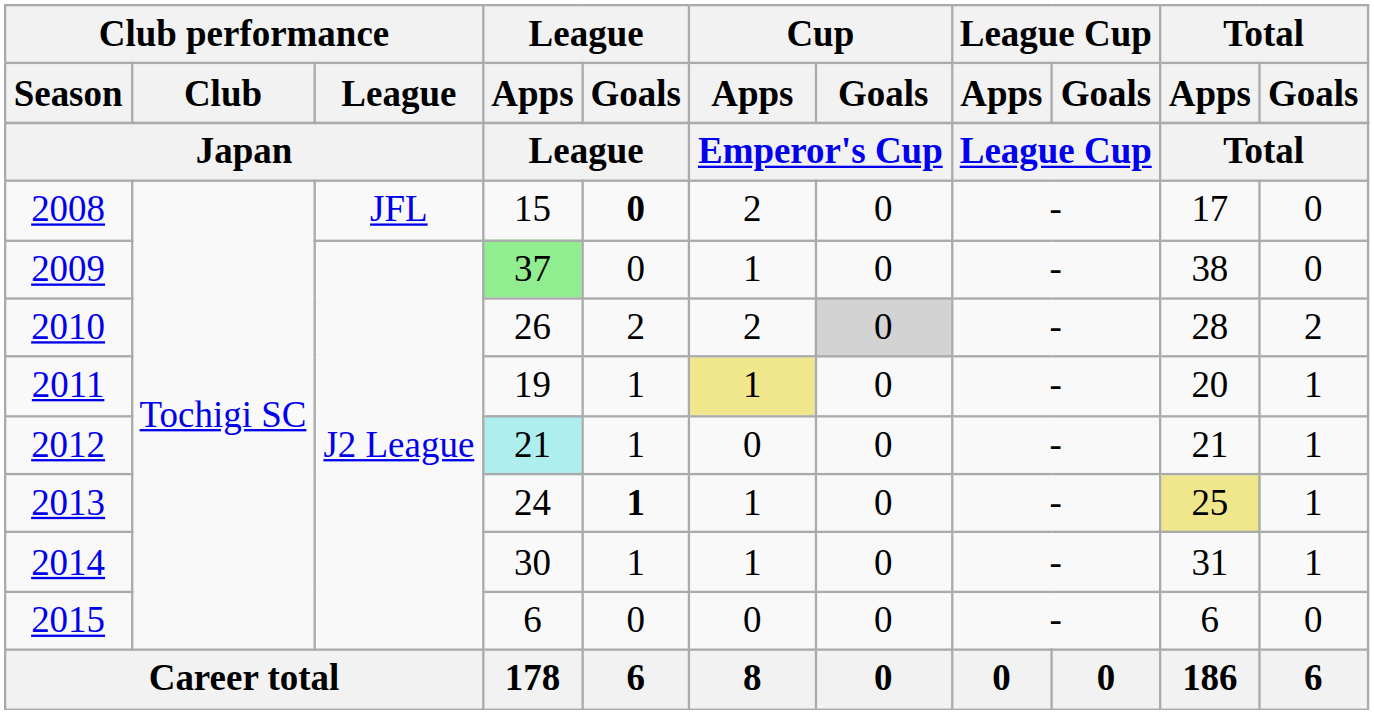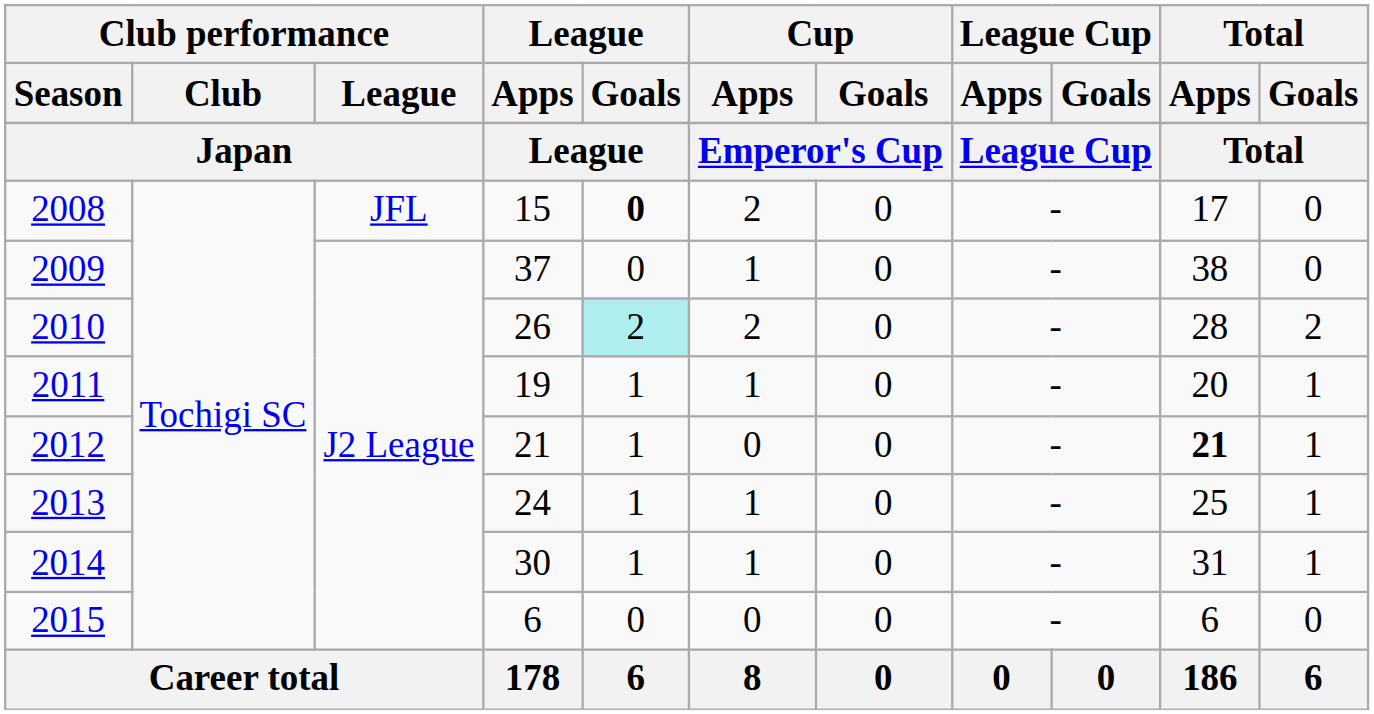2009 | League / Apps: lightgreen background -> no background
2010 | League / Goals: no background -> paleturquoise background
2010 | Cup / Goals: lightgrey background -> no background
2011 | Cup / Apps: khaki background -> no background
2012 | League / Apps: paleturquoise background -> no background
2012 | Total / Apps: normal -> bold
2013 | League / Goals: bold -> normal
2013 | Total / Apps: khaki background -> no background
